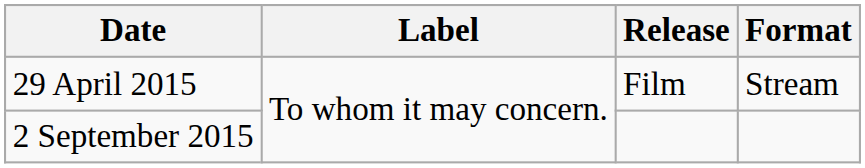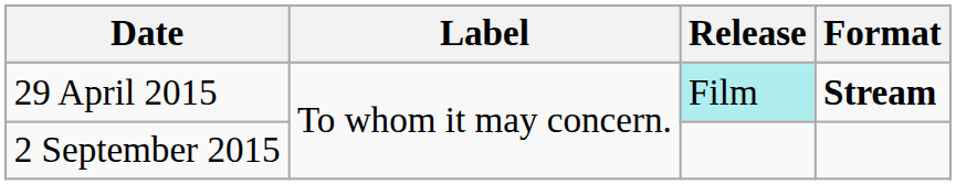29 April 2015 | Release: no background -> paleturquoise background
29 April 2015 | Format: normal -> bold
